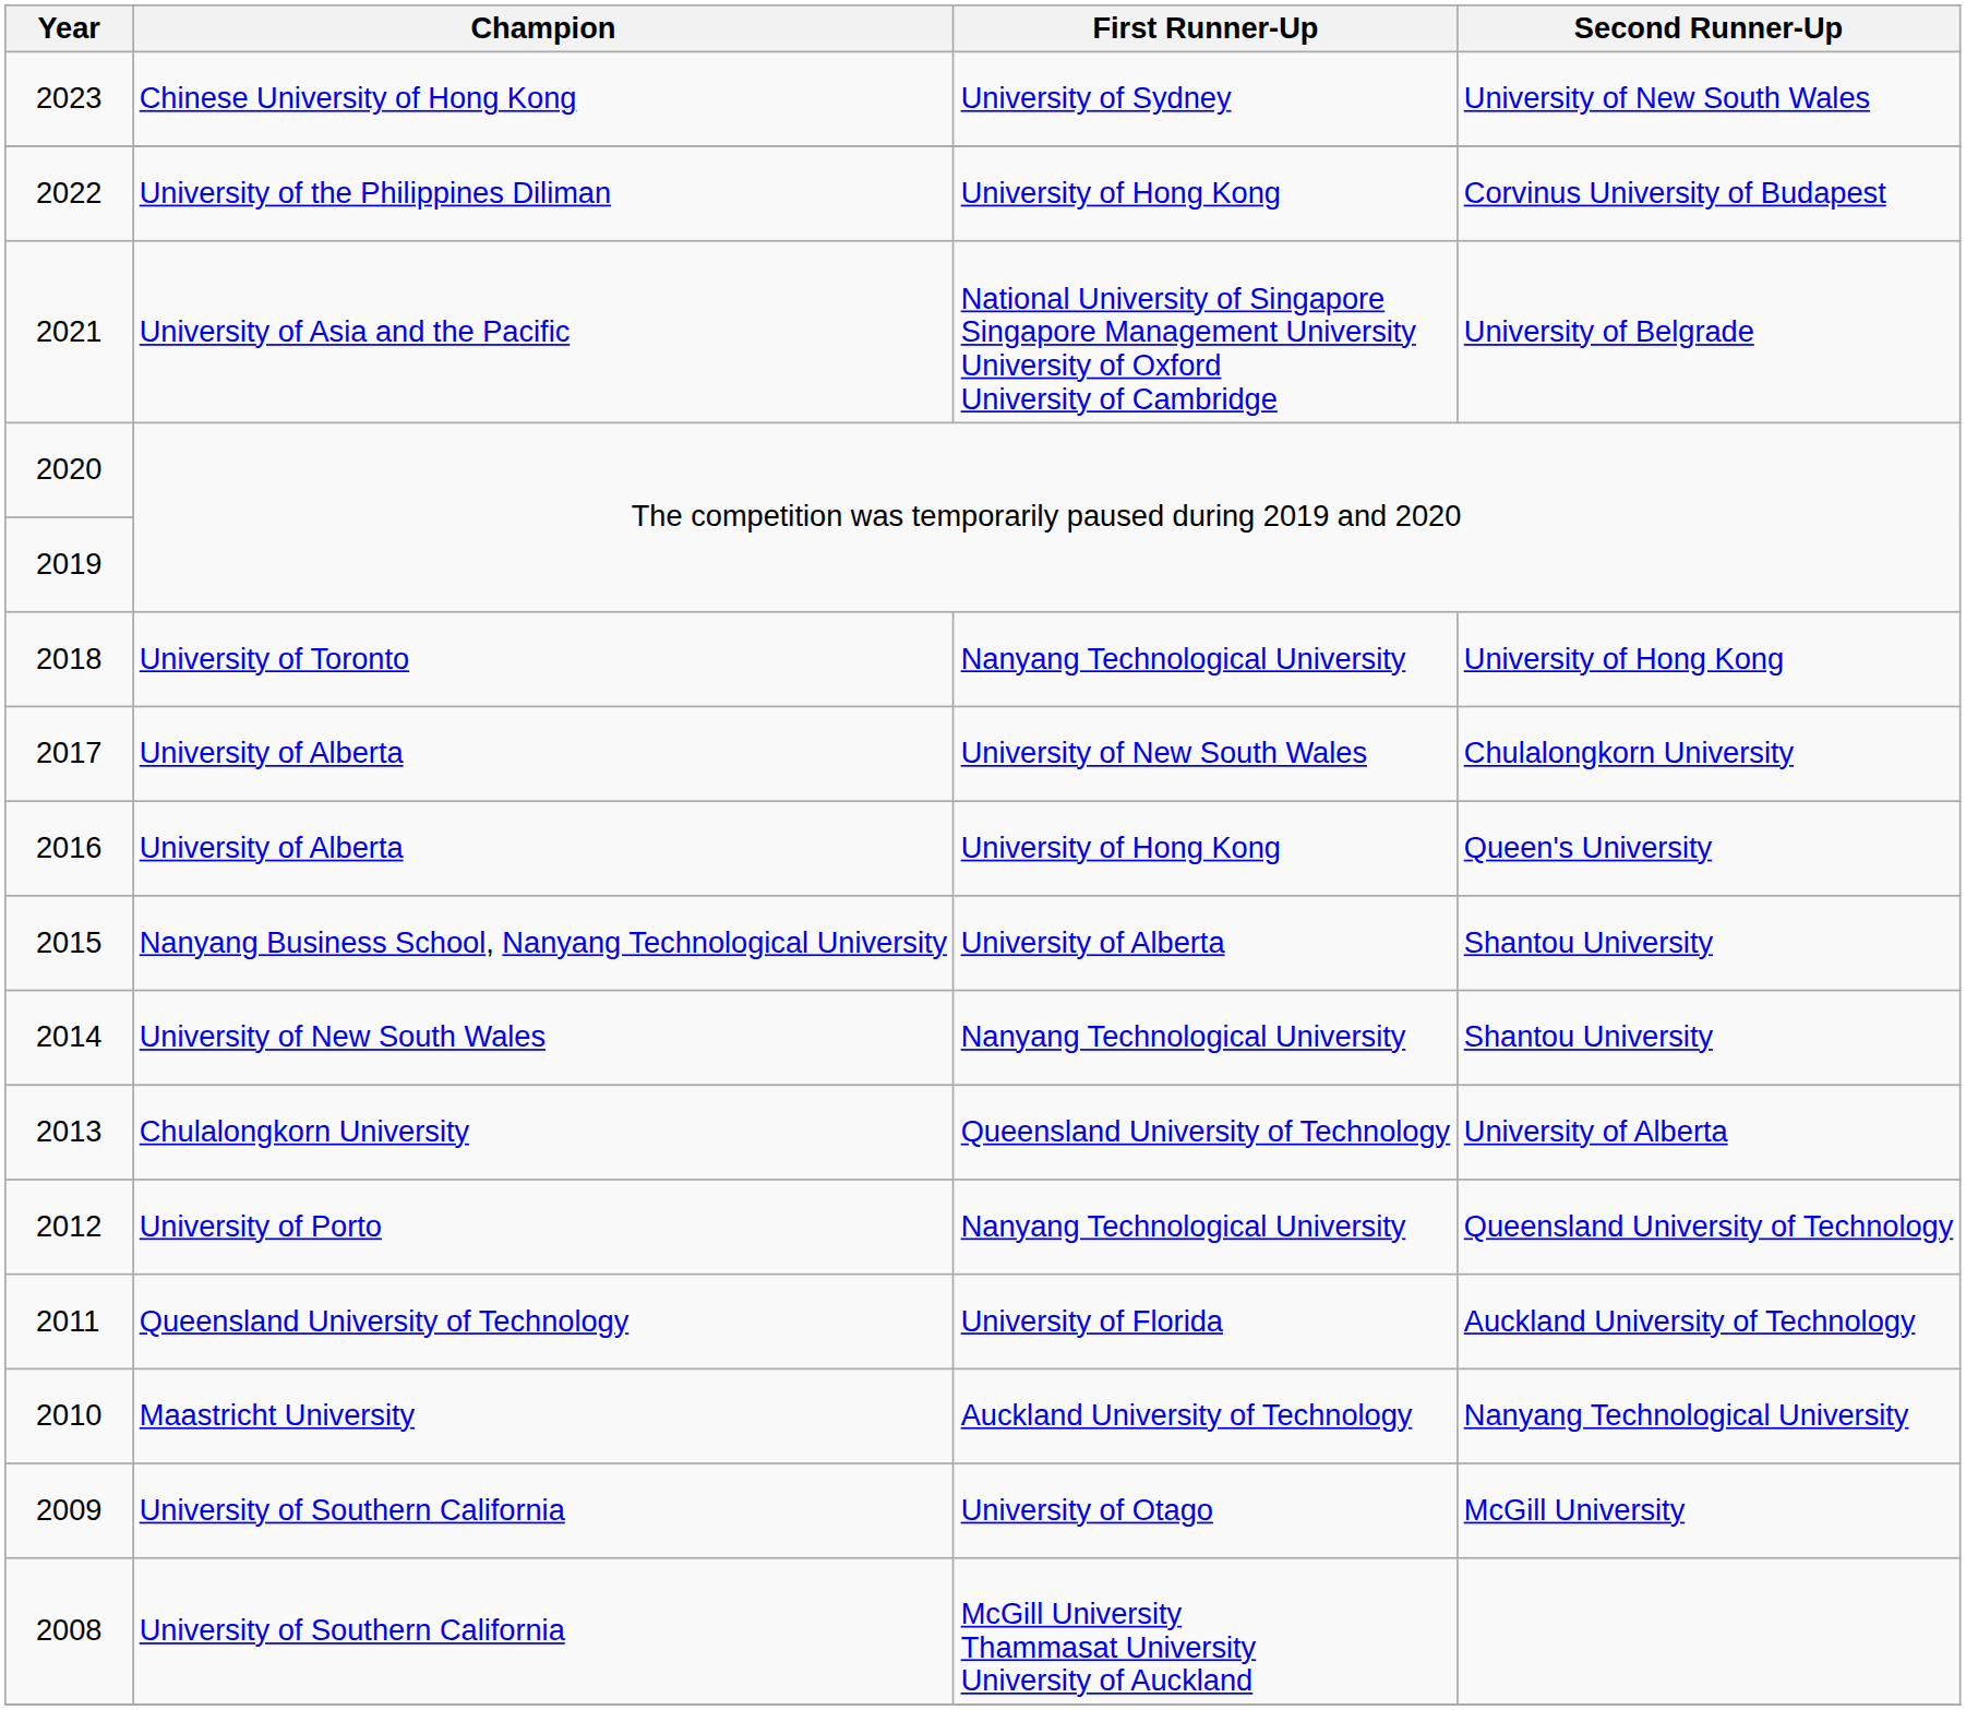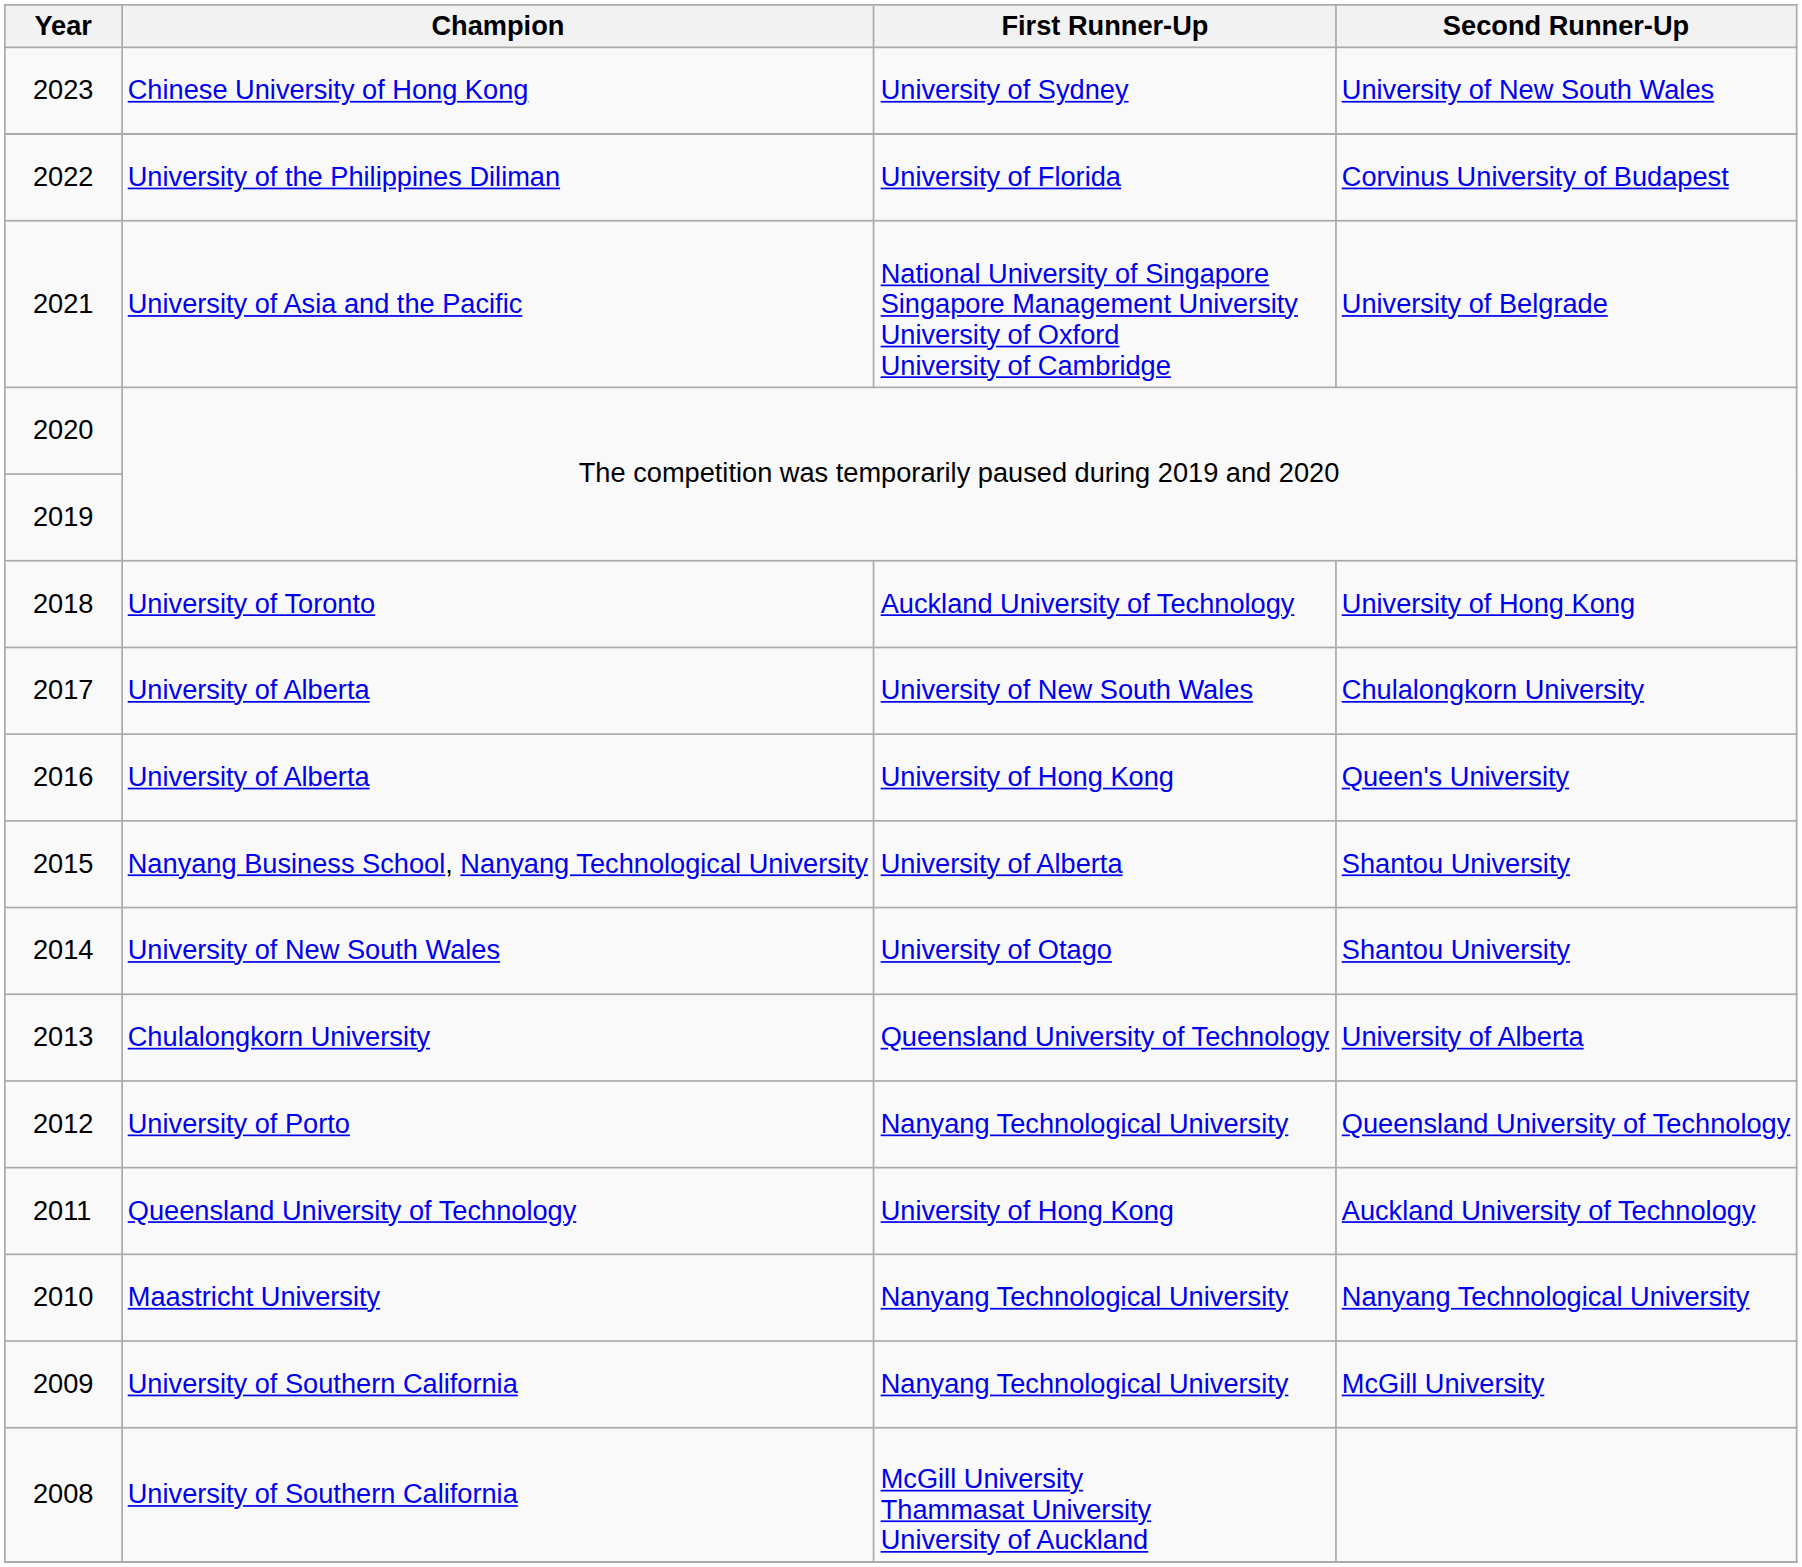2022 | First Runner-Up: University of Hong Kong -> University of Florida
2018 | First Runner-Up: Nanyang Technological University -> Auckland University of Technology
2014 | First Runner-Up: Nanyang Technological University -> University of Otago
2011 | First Runner-Up: University of Florida -> University of Hong Kong
2010 | First Runner-Up: Auckland University of Technology -> Nanyang Technological University
2009 | First Runner-Up: University of Otago -> Nanyang Technological University
